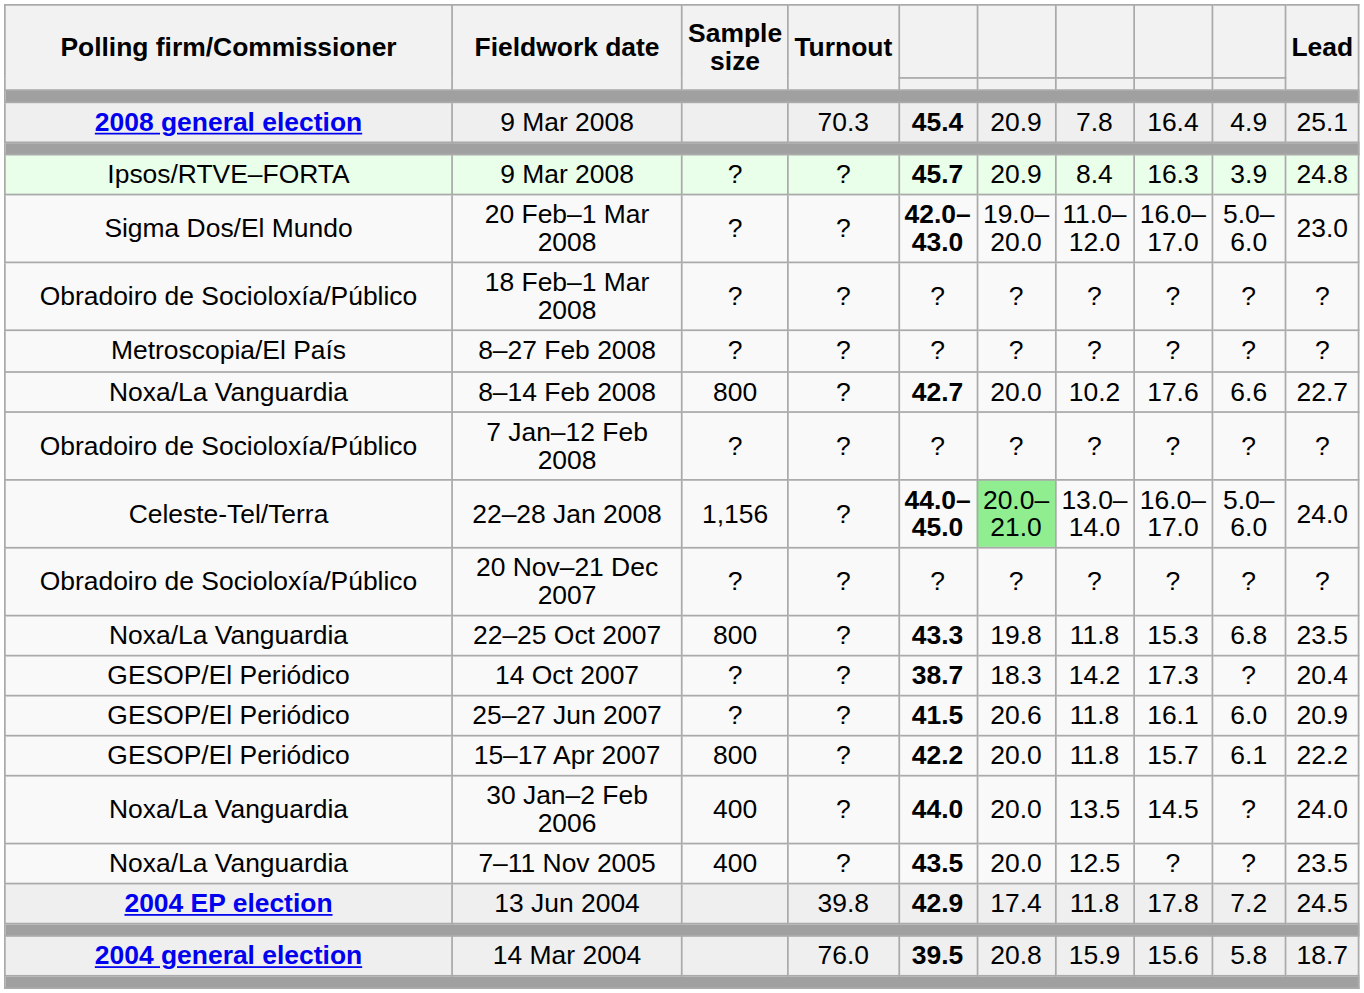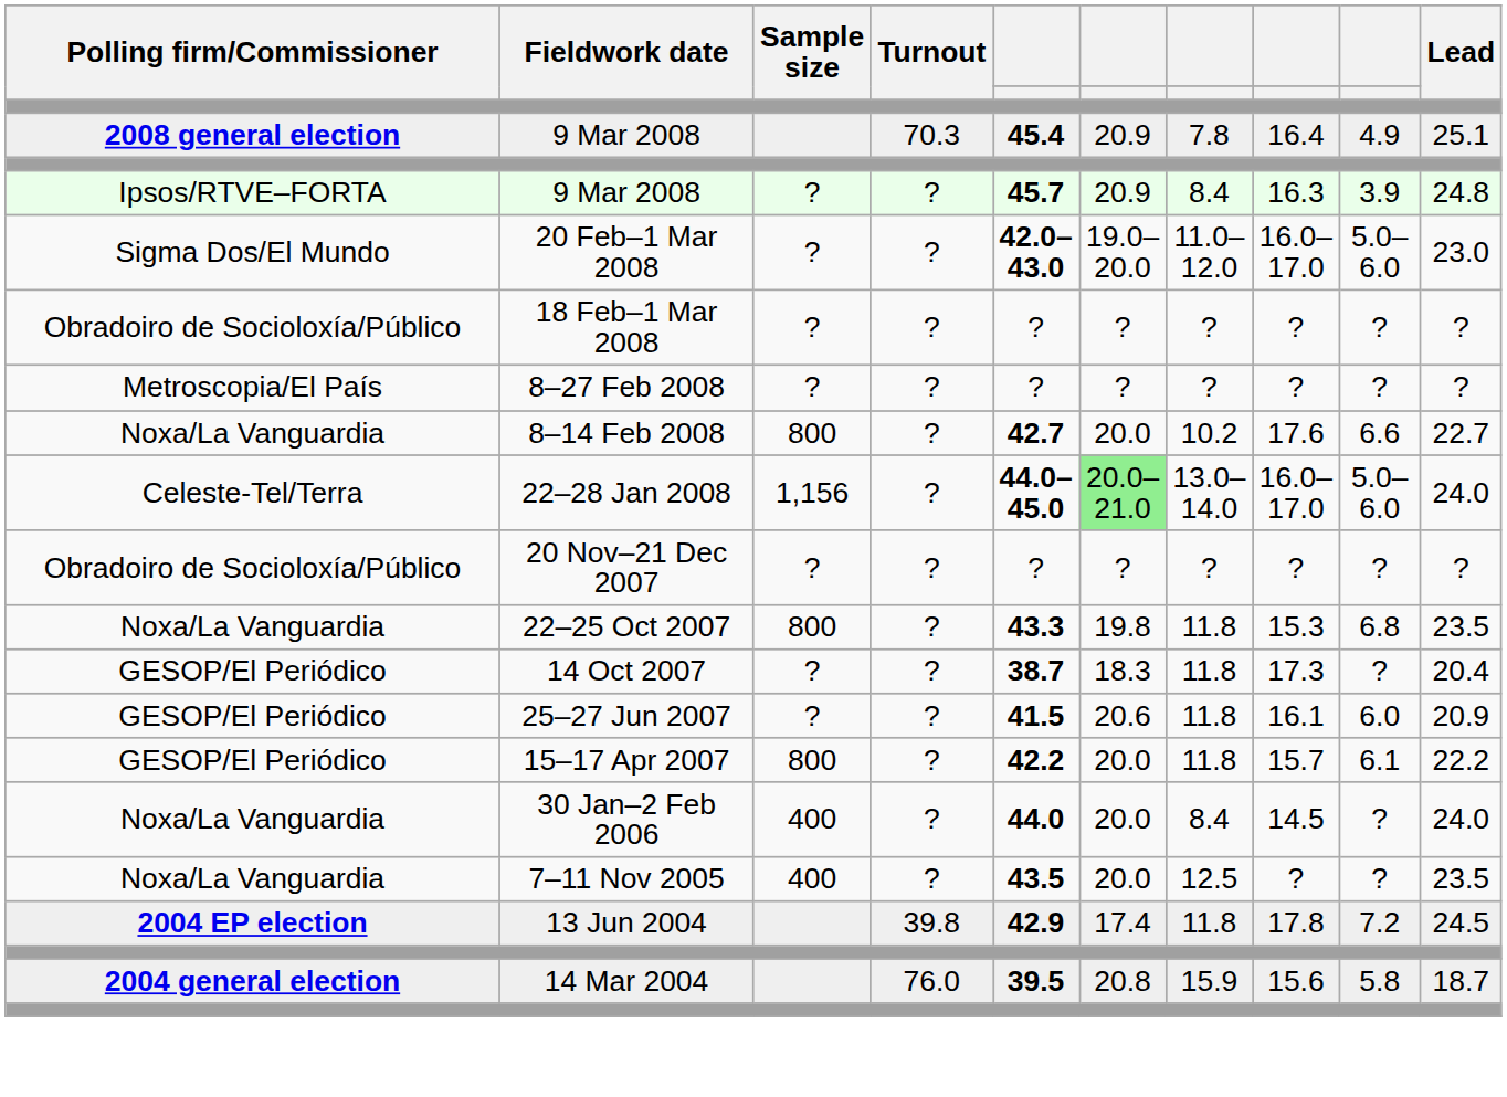- row: Obradoiro de Socioloxía/Público | 7 Jan–12 Feb 2008 | ? | ? | ? | ? | ? | ? | ? | ?
14 Oct 2007 | column 7: 14.2 -> 11.8
30 Jan–2 Feb 2006 | column 7: 13.5 -> 8.4
